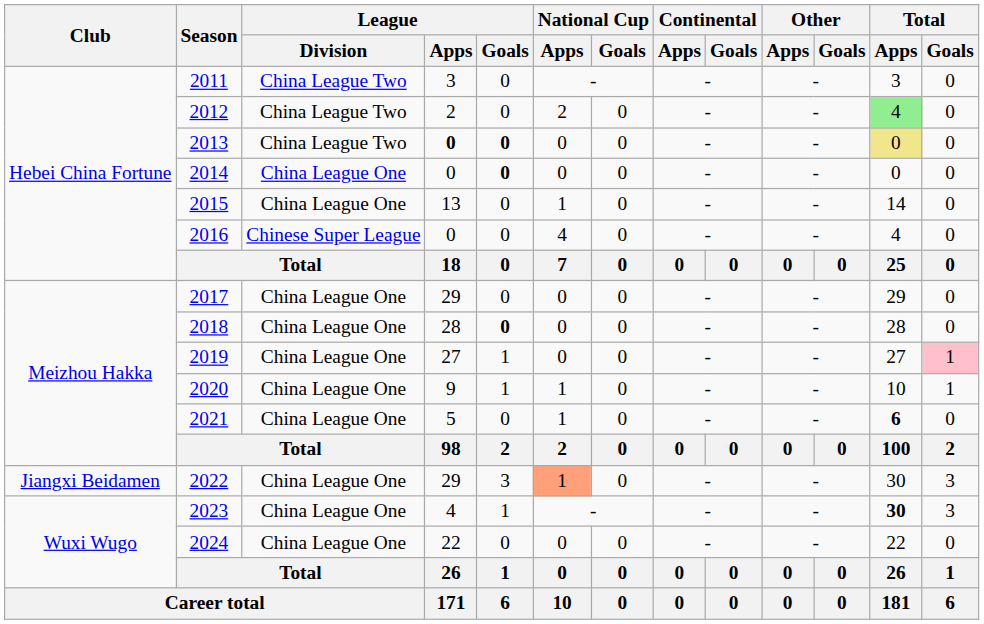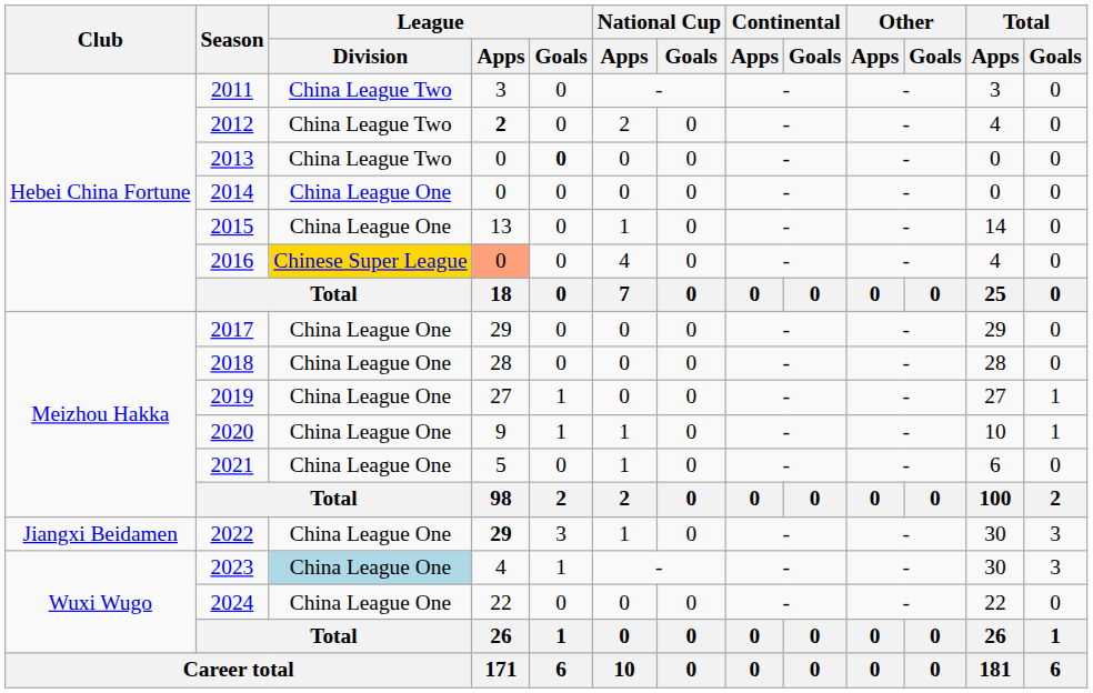2012 | League / Apps: normal -> bold
2012 | Total / Apps: lightgreen background -> no background
2013 | League / Apps: bold -> normal
2013 | Total / Apps: khaki background -> no background
2014 | League / Goals: bold -> normal
2016 | League / Division: no background -> gold background
2016 | League / Apps: no background -> lightsalmon background
2018 | League / Goals: bold -> normal
2019 | Total / Goals: pink background -> no background
2021 | Total / Apps: bold -> normal
2022 | League / Apps: normal -> bold
2022 | National Cup / Apps: lightsalmon background -> no background
2023 | League / Division: no background -> lightblue background
2023 | Total / Apps: bold -> normal
